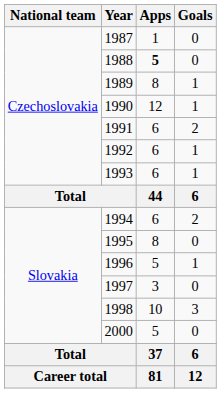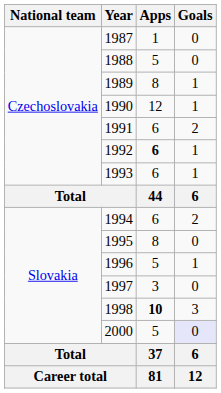1988 | Apps: bold -> normal
1992 | Apps: normal -> bold
1998 | Apps: normal -> bold
2000 | Goals: no background -> lavender background
